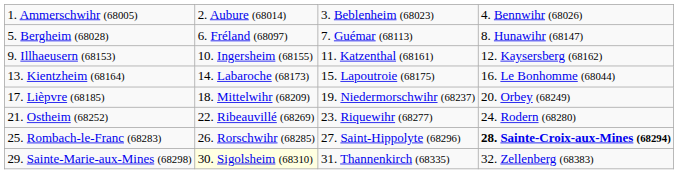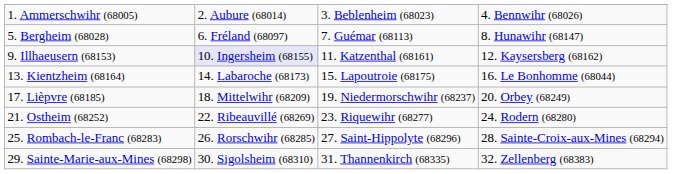9. Illhaeusern (68153) | column 2: no background -> lavender background
25. Rombach-le-Franc (68283) | column 4: bold -> normal
29. Sainte-Marie-aux-Mines (68298) | column 2: lightyellow background -> no background
